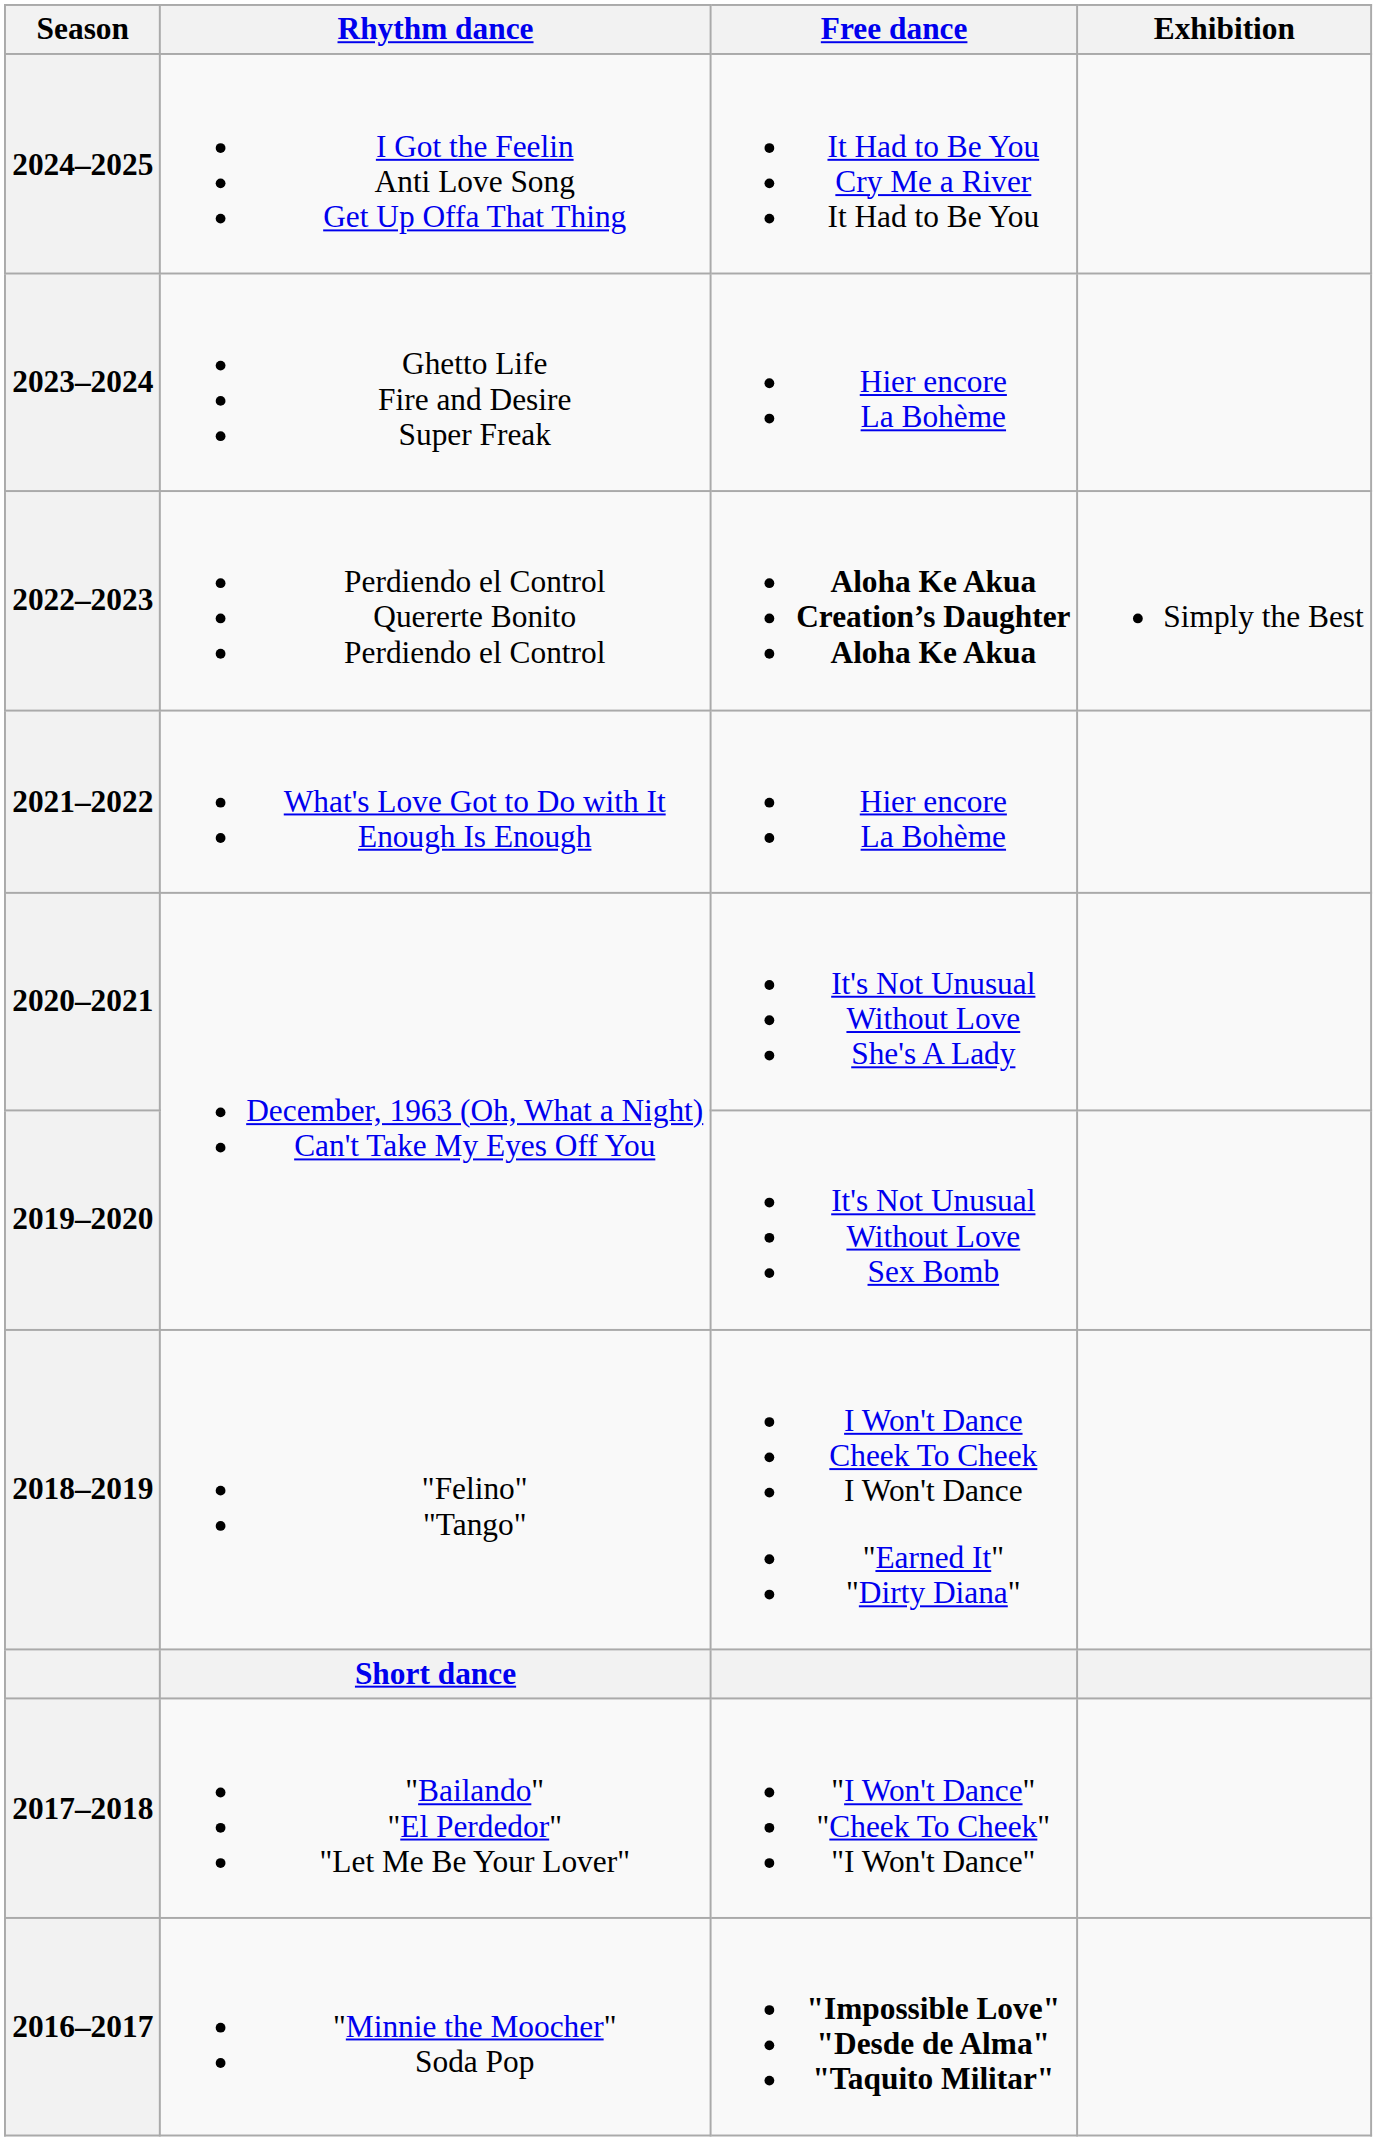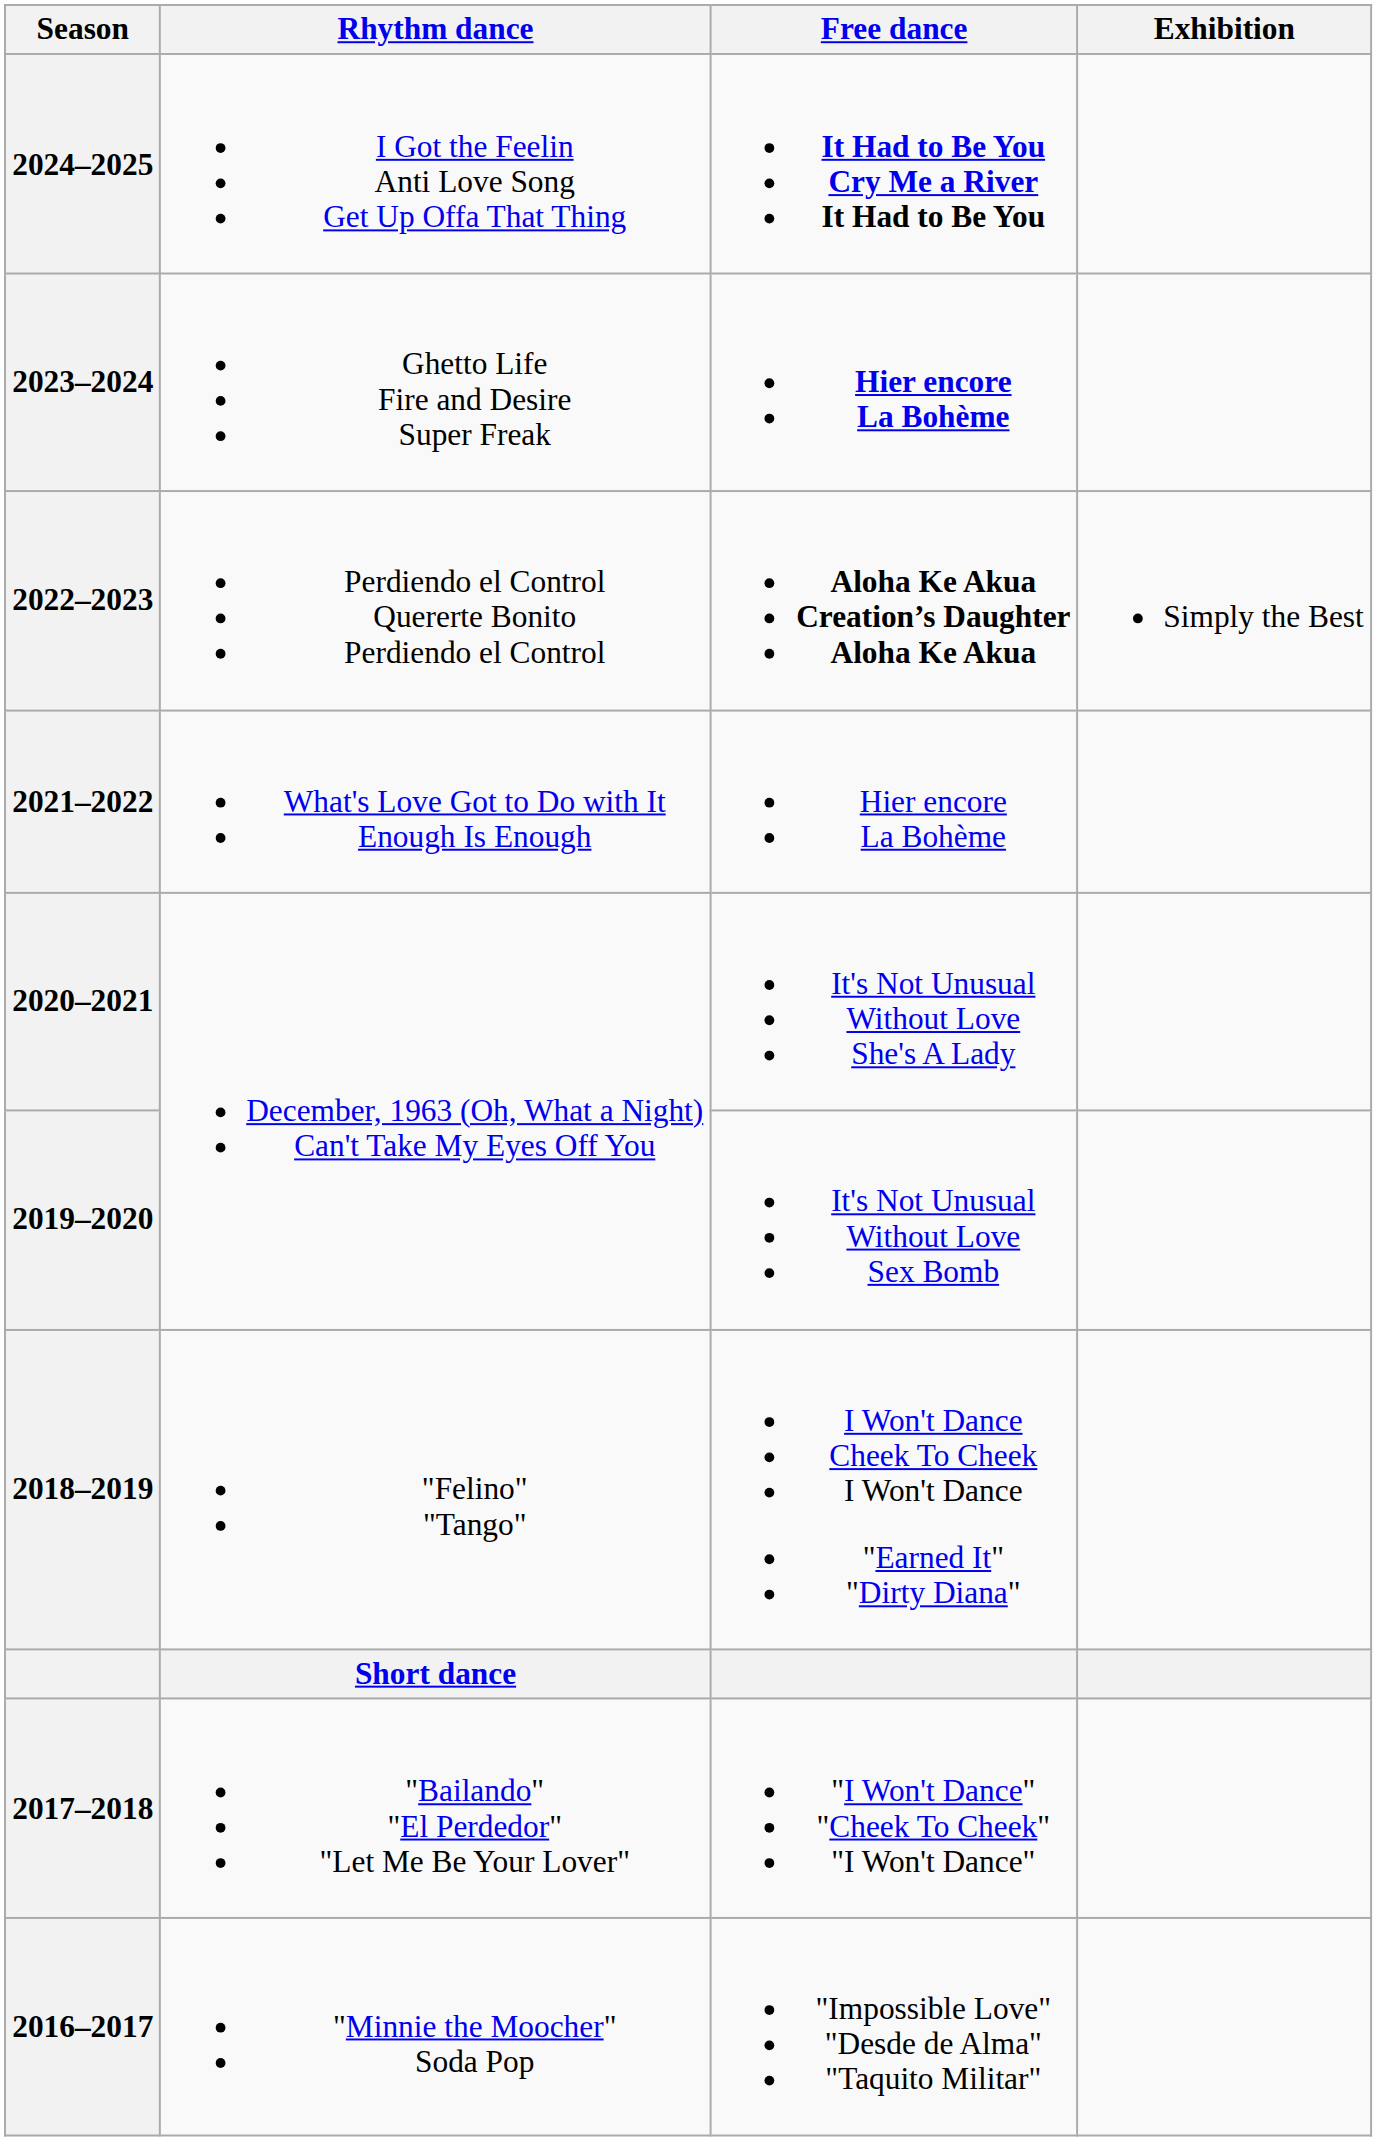2024–2025 | Free dance: normal -> bold
2023–2024 | Free dance: normal -> bold
2016–2017 | Free dance: bold -> normal
